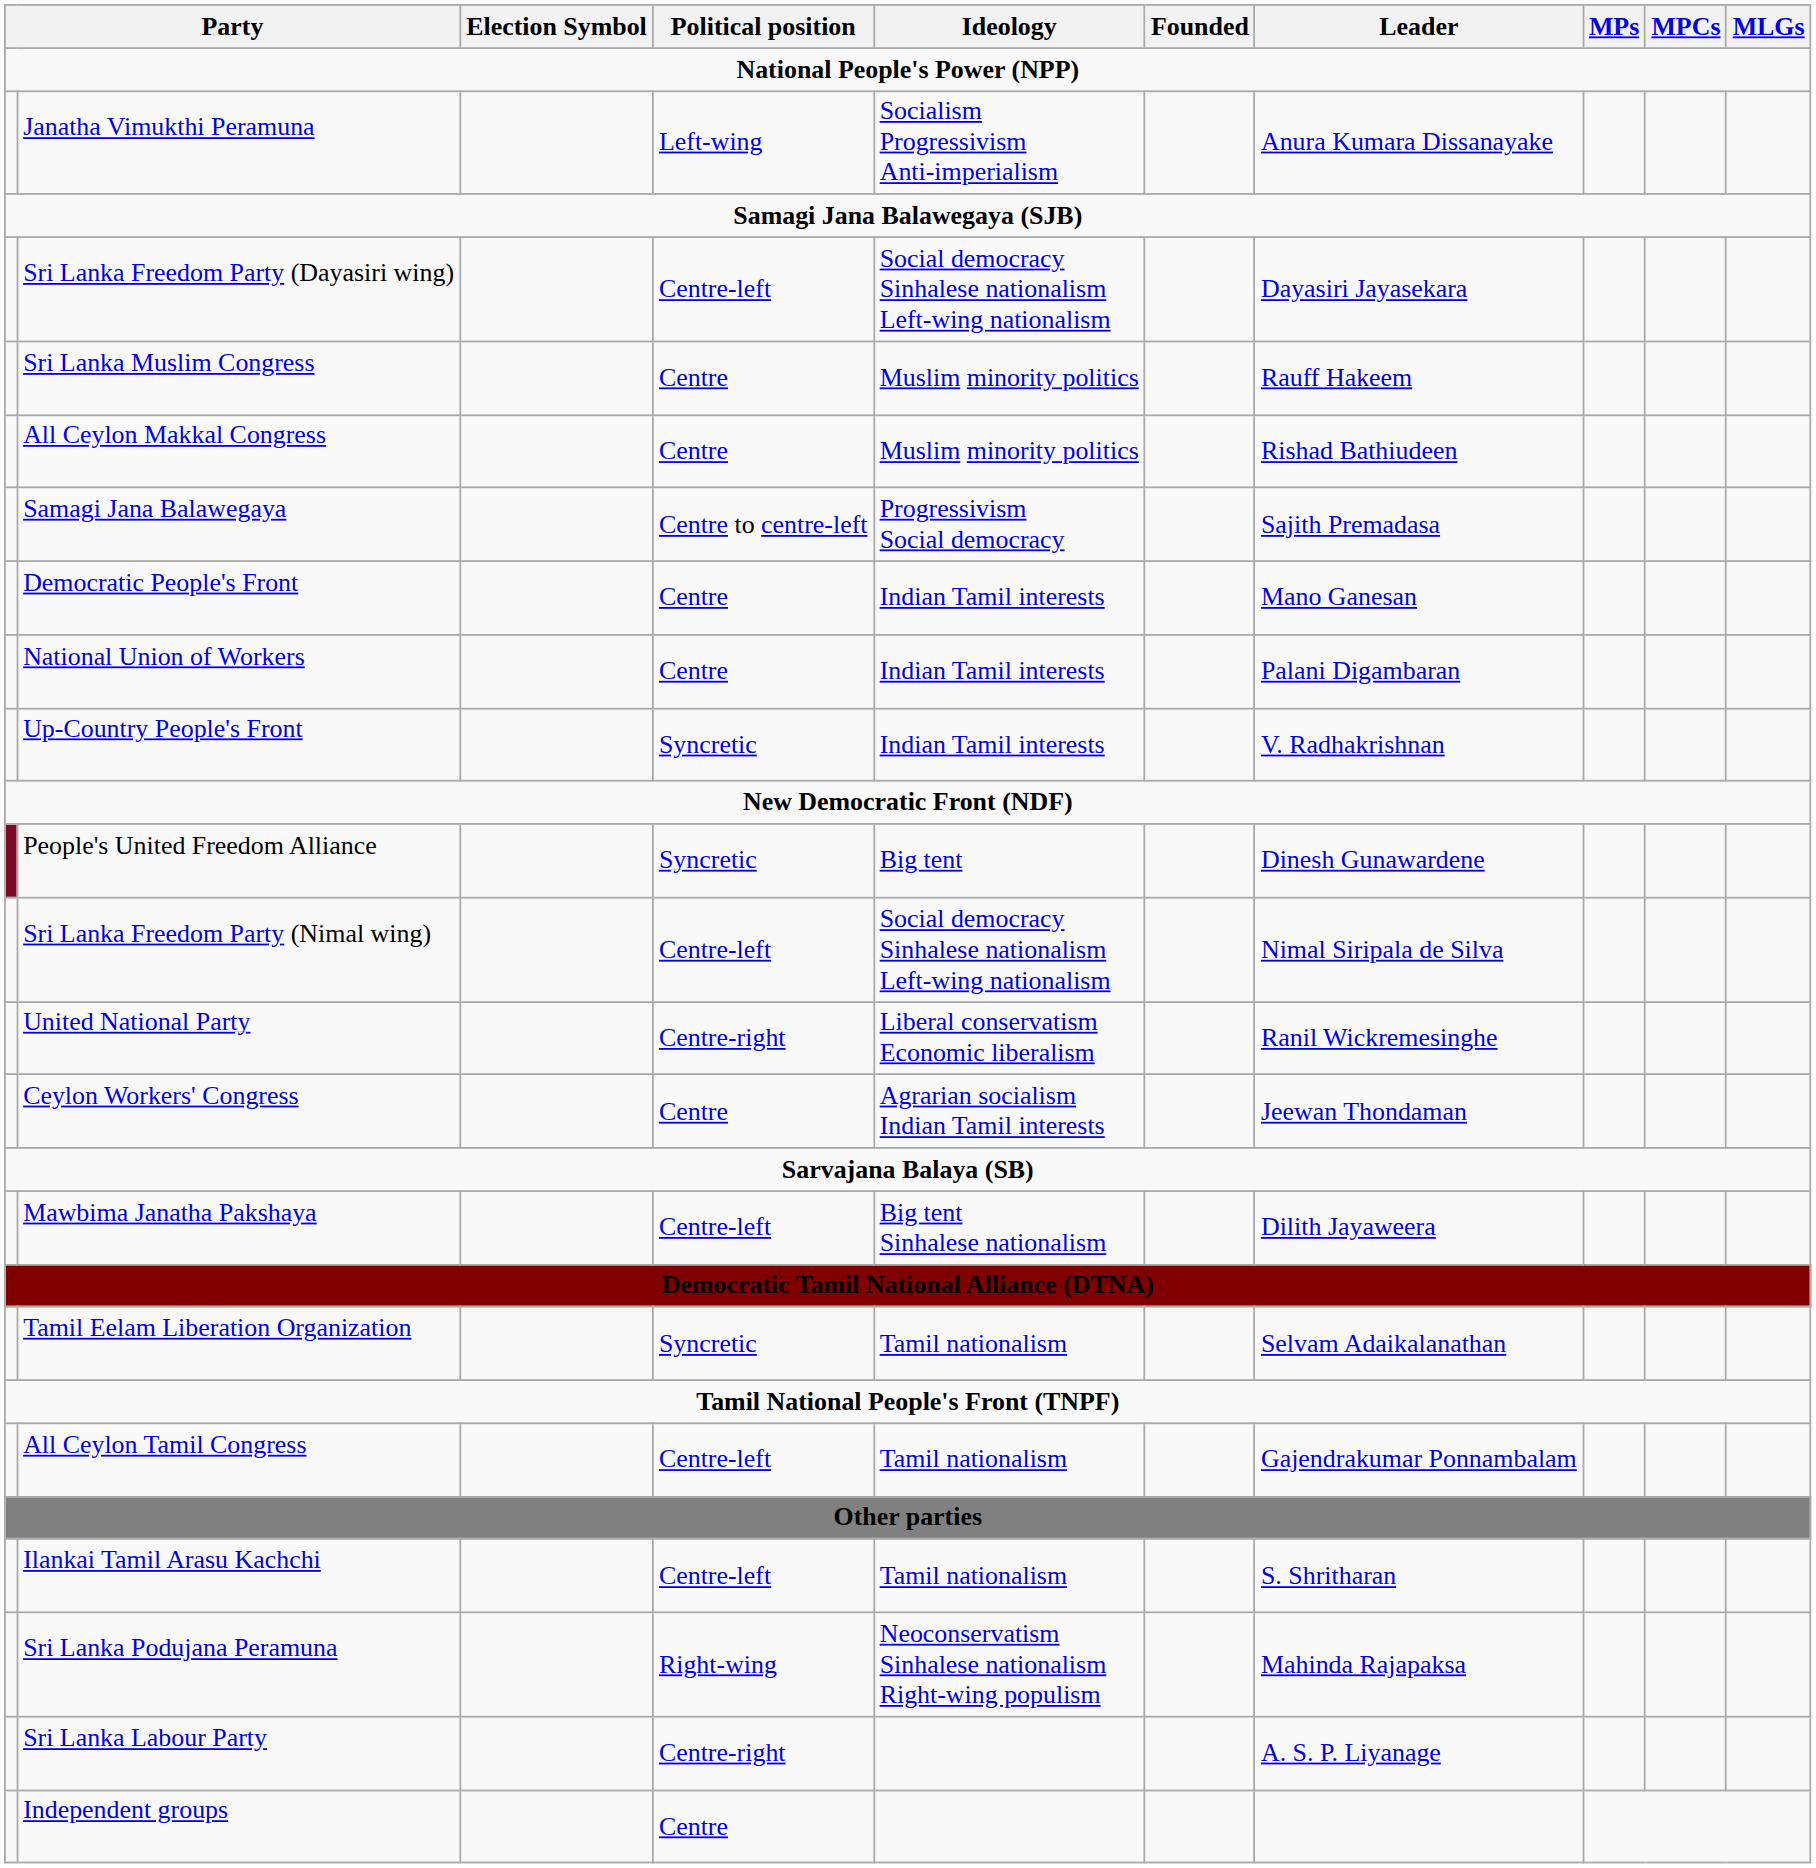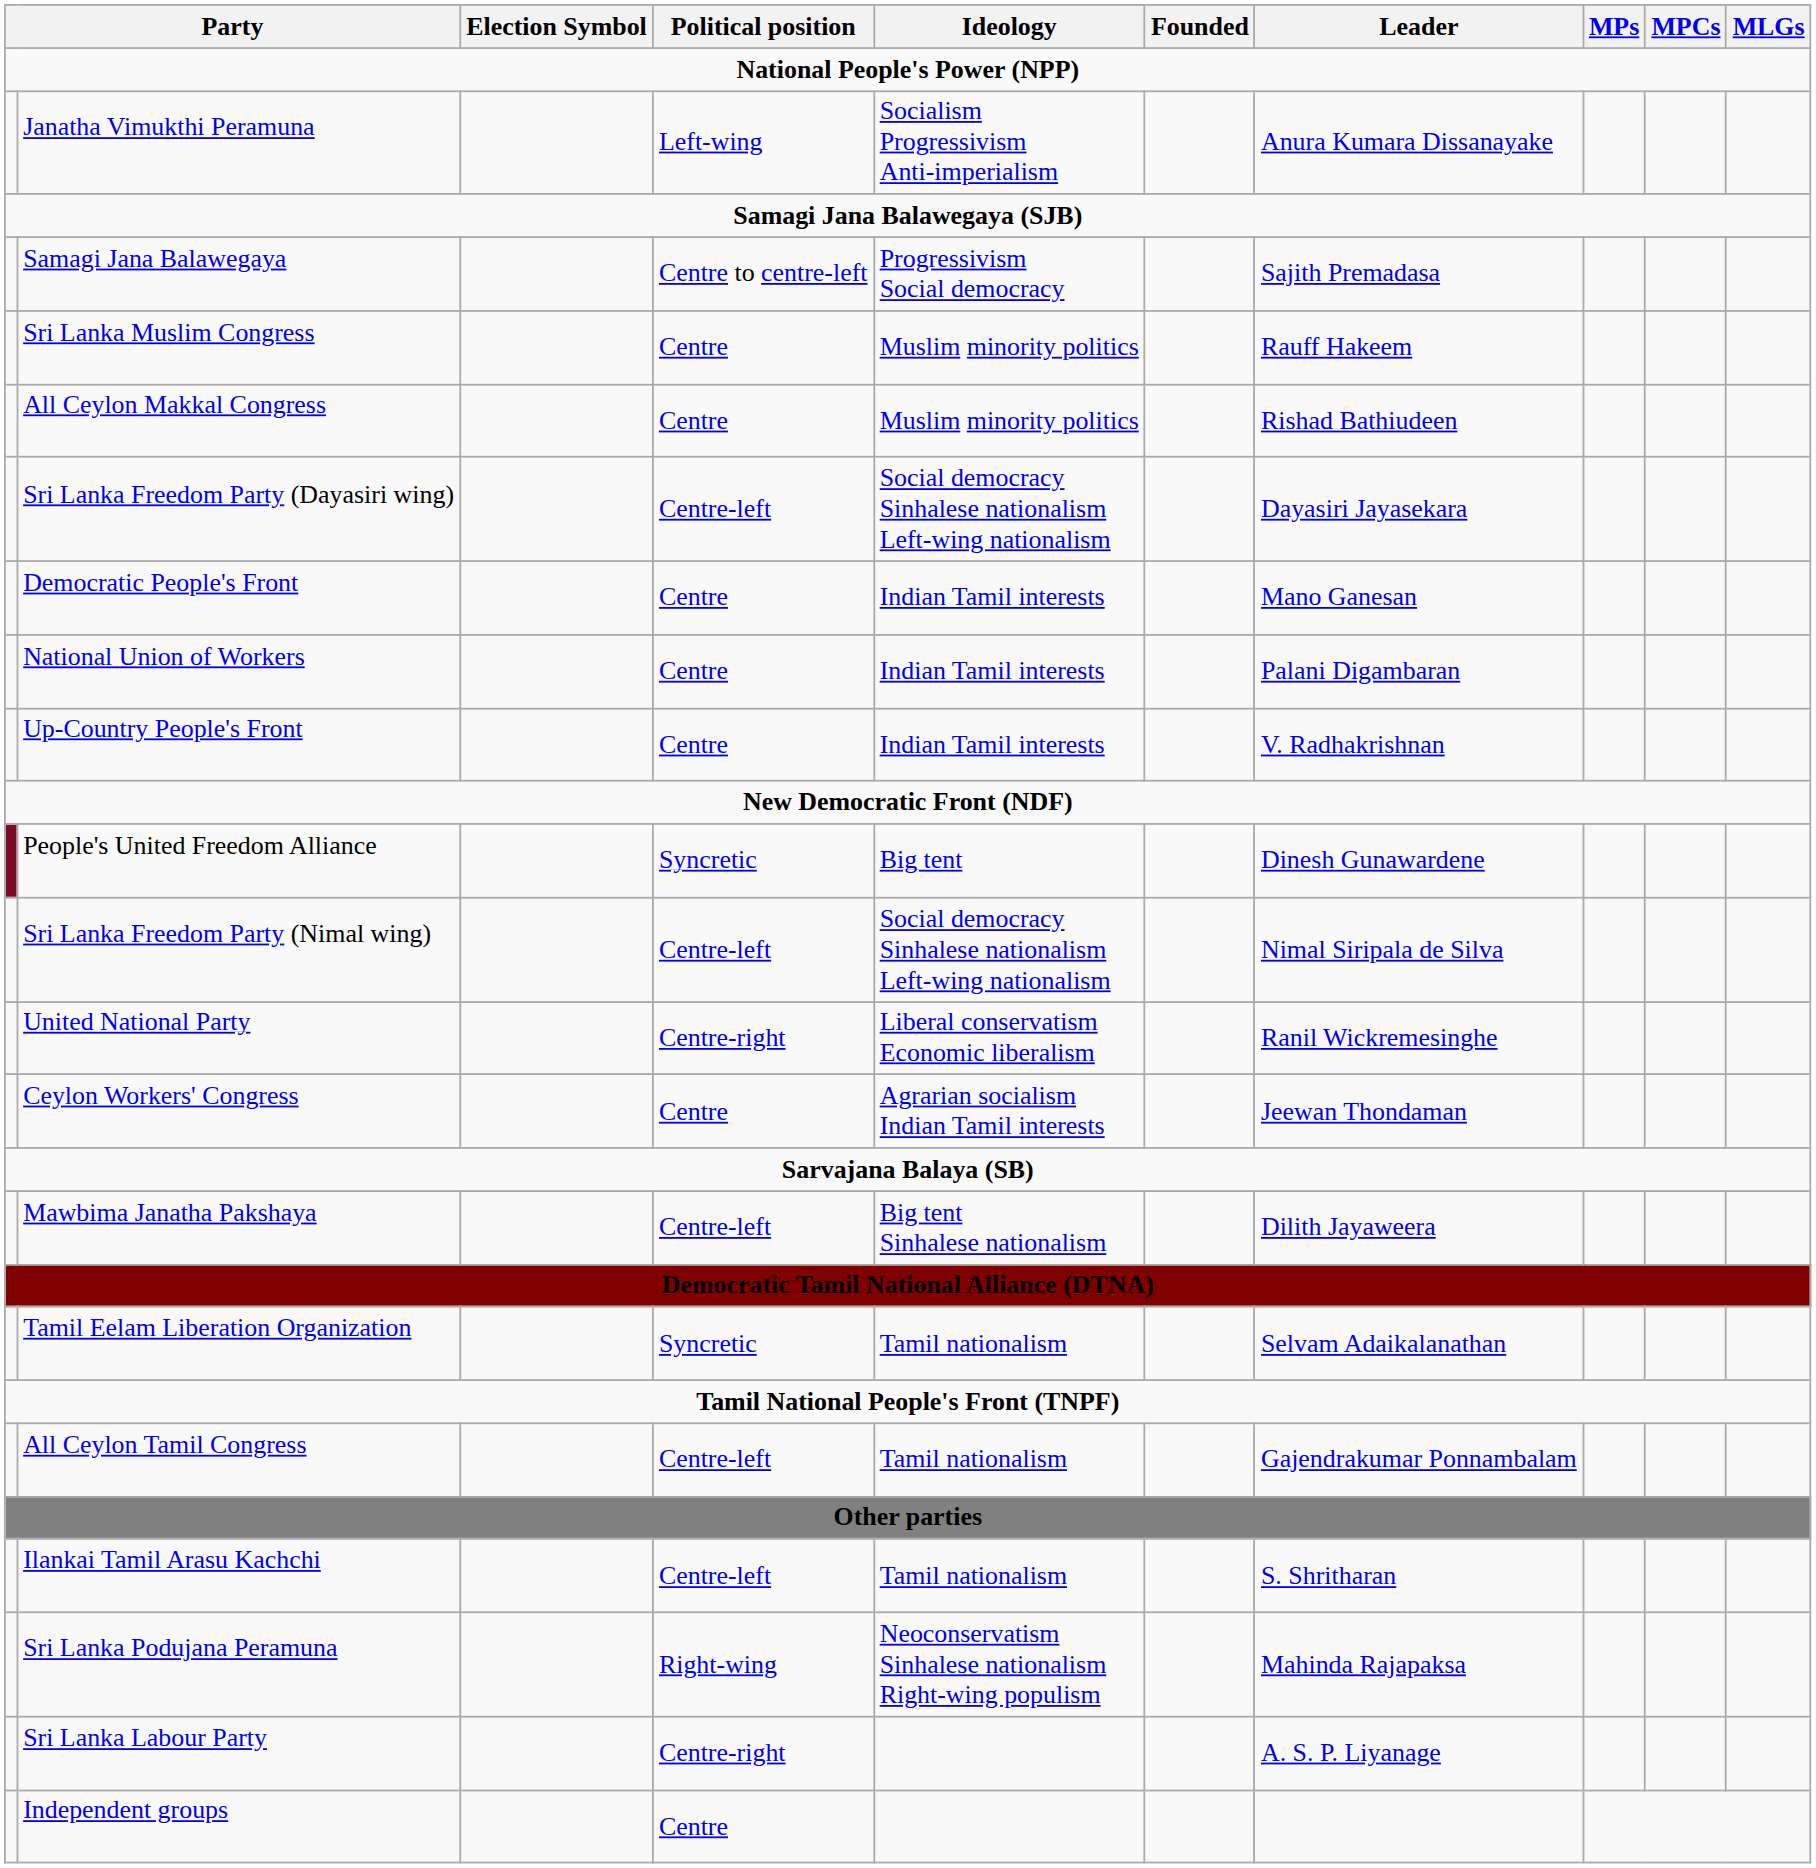rows swapped: Samagi Jana Balawegaya <-> Sri Lanka Freedom Party (Dayasiri wing)
Up-Country People's Front | Political position: Syncretic -> Centre
